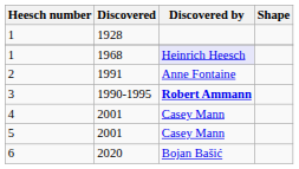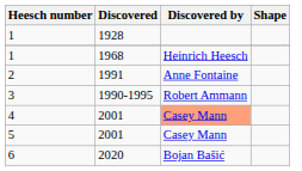1 / 1968 | Discovered by: lavender background -> no background
3 | Discovered by: bold -> normal
4 | Discovered by: no background -> lightsalmon background
